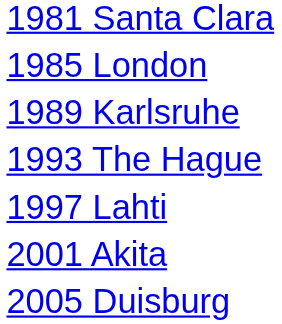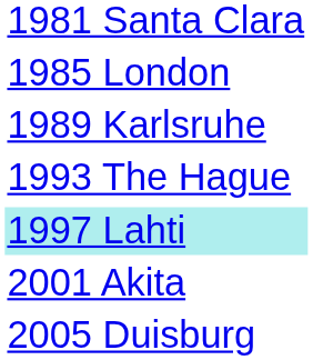1997 Lahti | column 1: no background -> paleturquoise background
